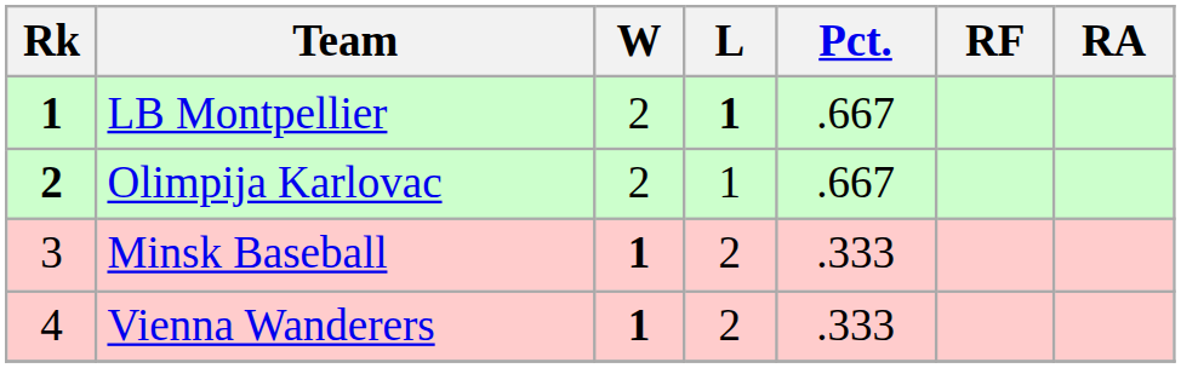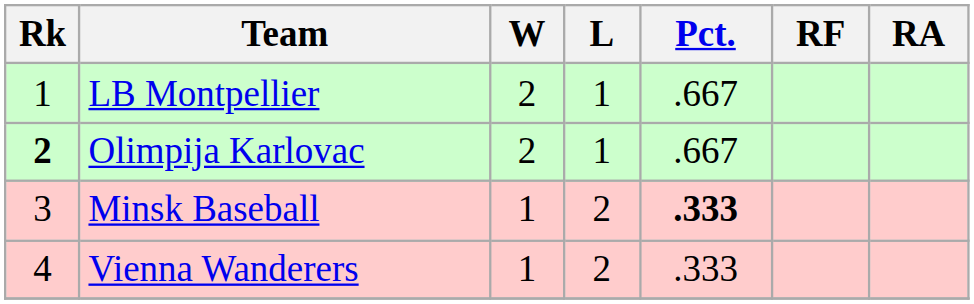LB Montpellier | Rk: bold -> normal
LB Montpellier | L: bold -> normal
Minsk Baseball | W: bold -> normal
Minsk Baseball | Pct.: normal -> bold
Vienna Wanderers | W: bold -> normal
